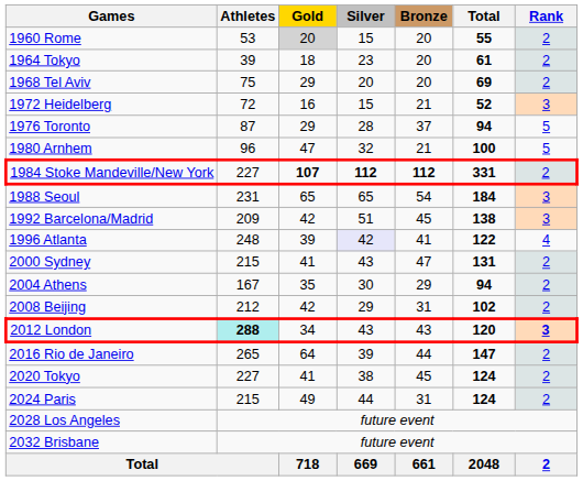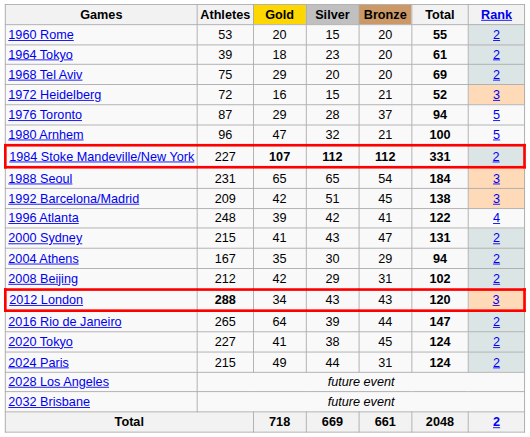1960 Rome | Gold: lightgrey background -> no background
1996 Atlanta | Silver: lavender background -> no background
2012 London | Athletes: paleturquoise background -> no background
2012 London | Rank: bold -> normal
